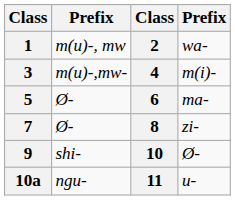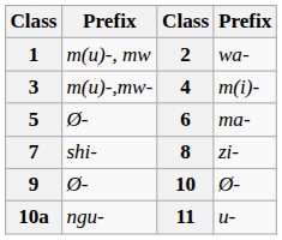7 | column 2: Ø- -> shi-
9 | column 2: shi- -> Ø-
